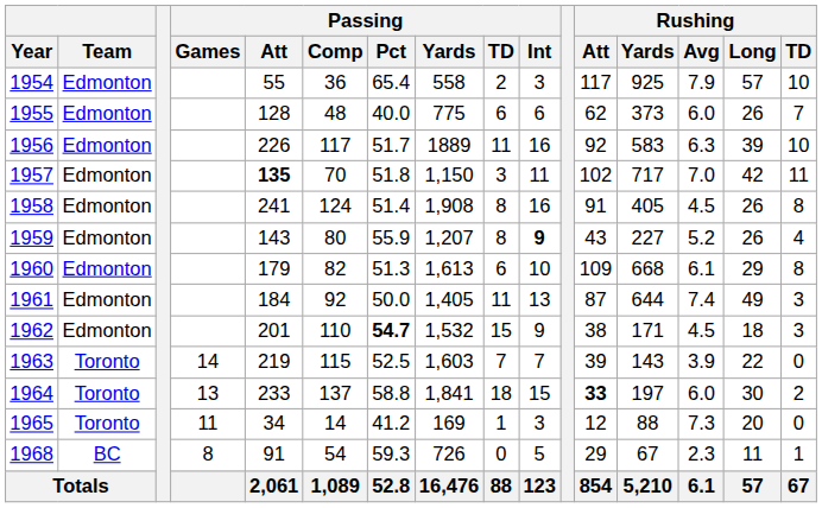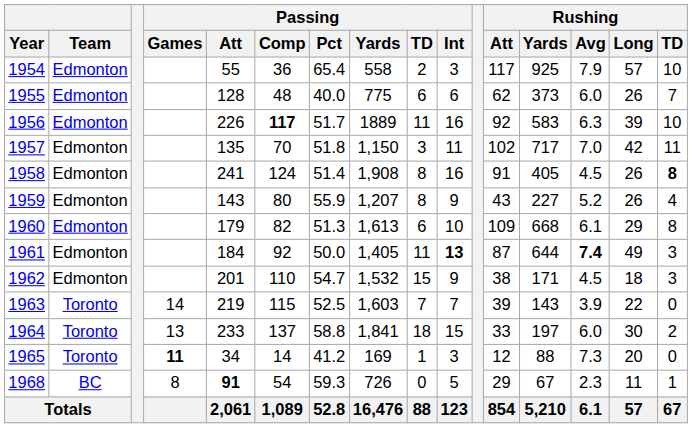1956 | Passing / Comp: normal -> bold
1957 | Passing / Att: bold -> normal
1958 | Rushing / TD: normal -> bold
1959 | Passing / Int: bold -> normal
1961 | Passing / Int: normal -> bold
1961 | Rushing / Avg: normal -> bold
1962 | Passing / Pct: bold -> normal
1964 | Rushing / Att: bold -> normal
1965 | Passing / Games: normal -> bold
1968 | Passing / Att: normal -> bold
